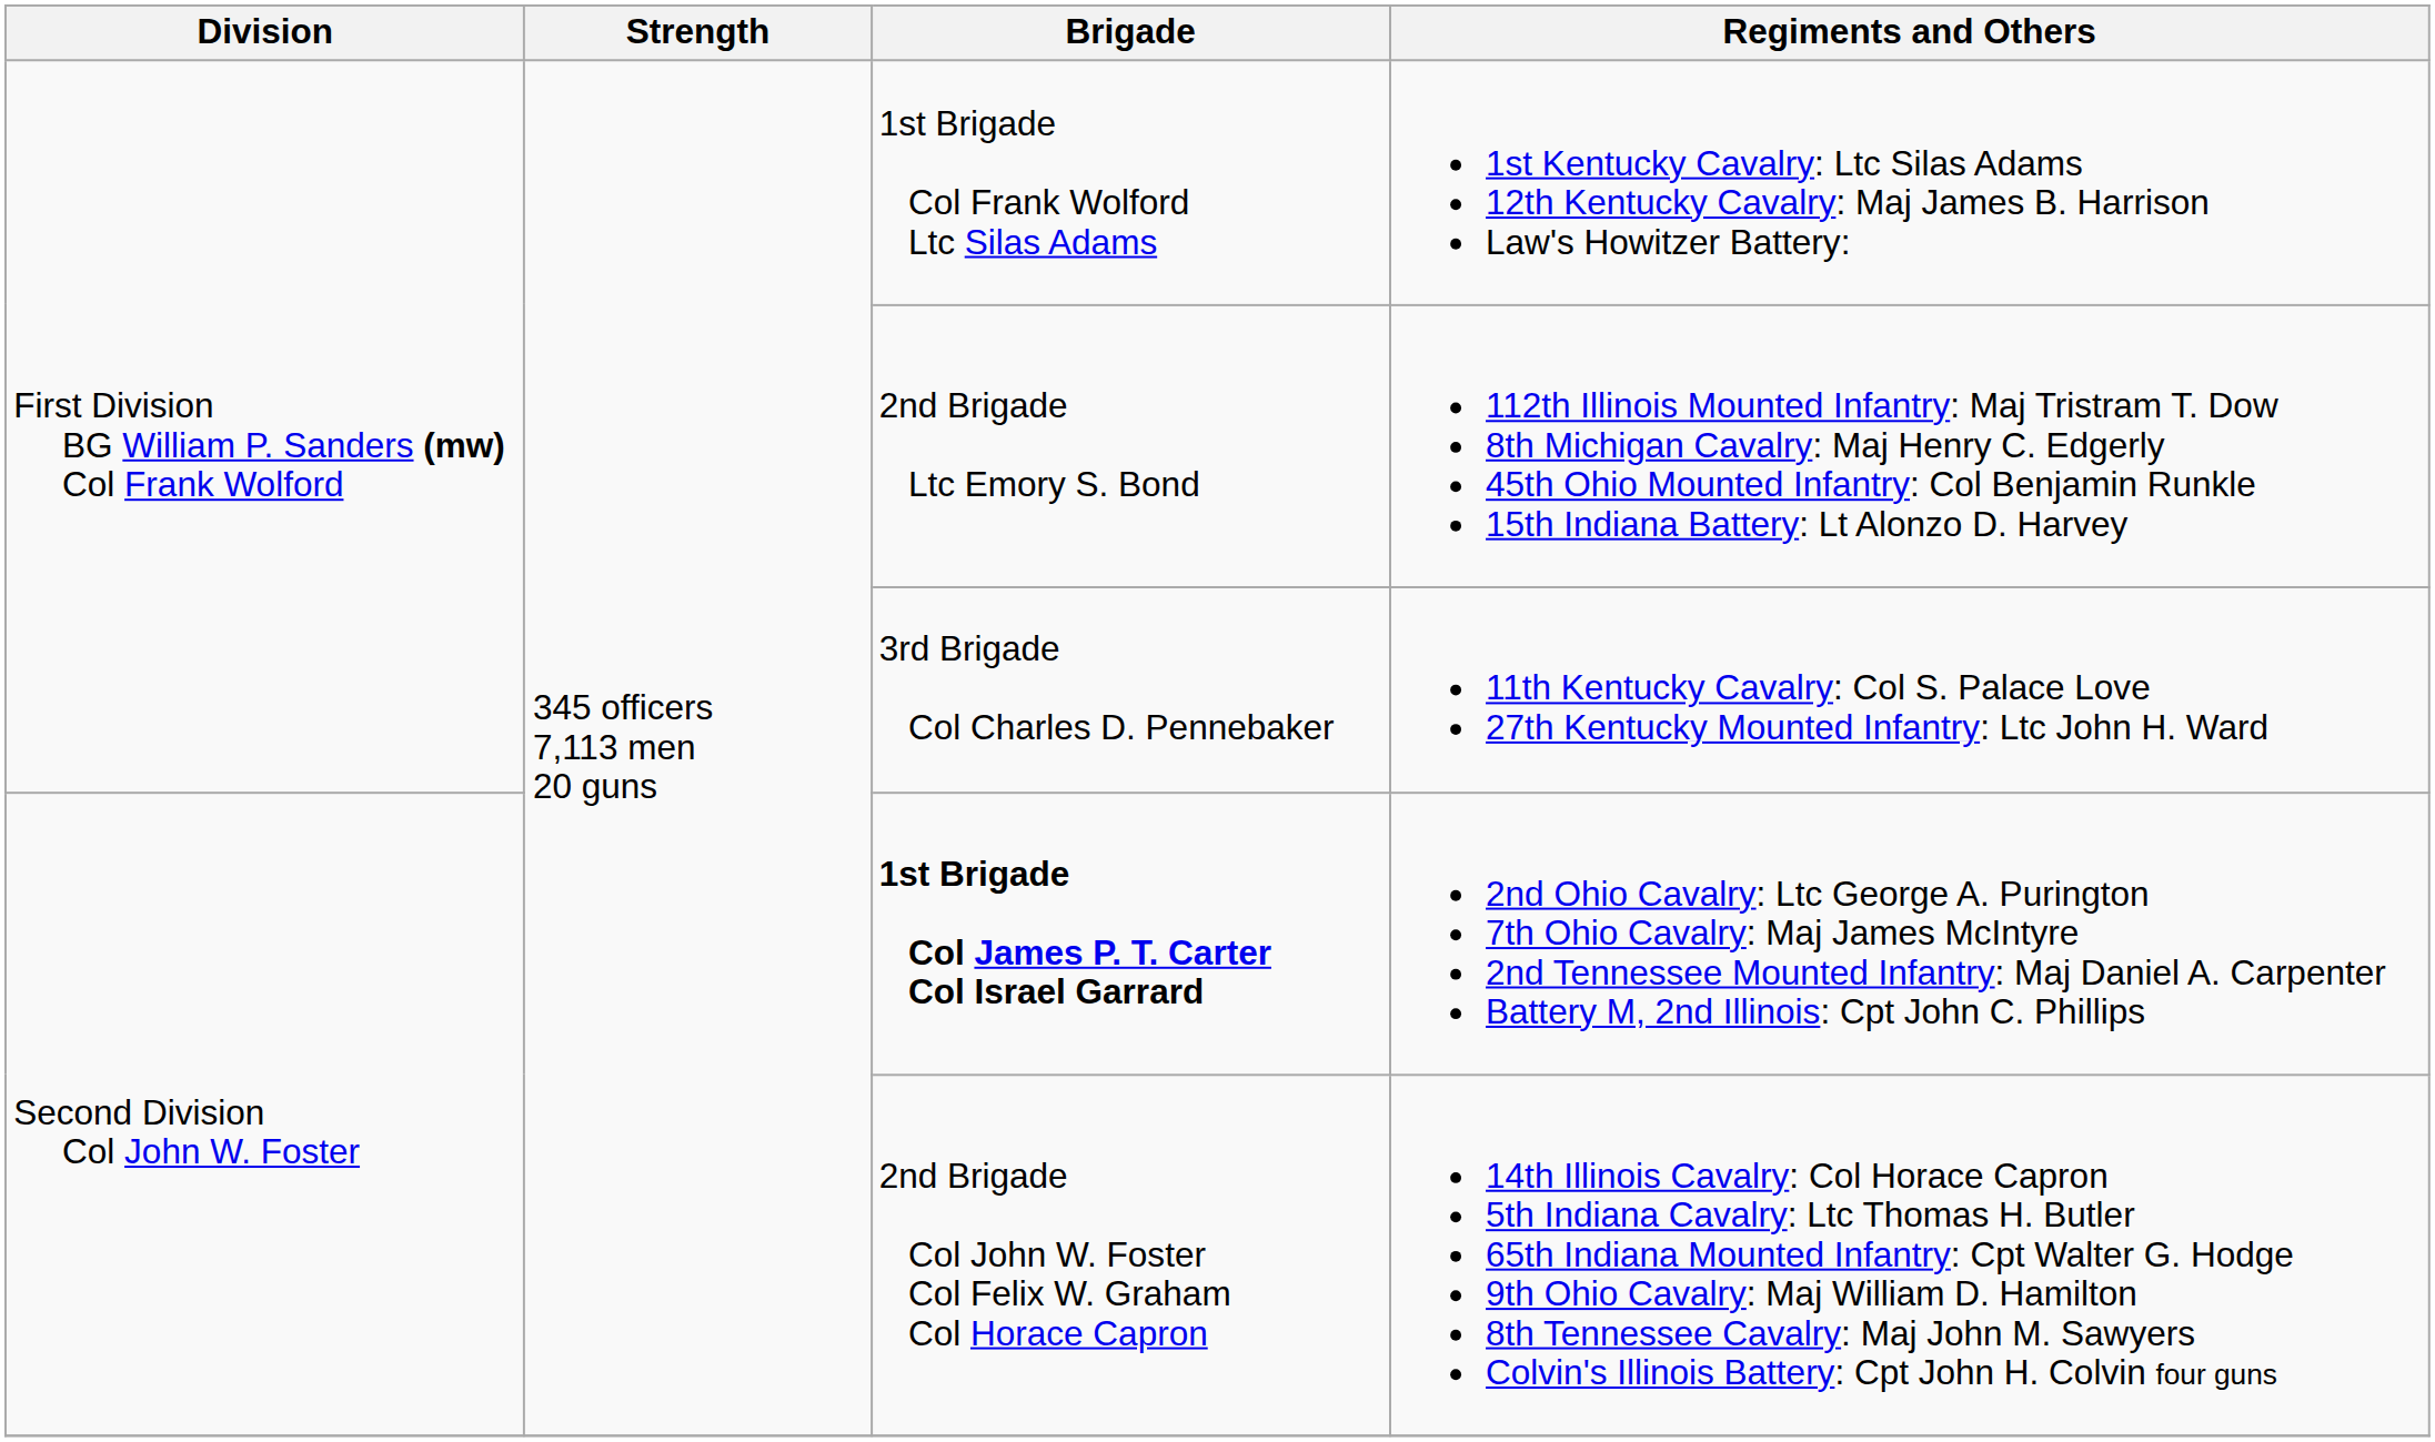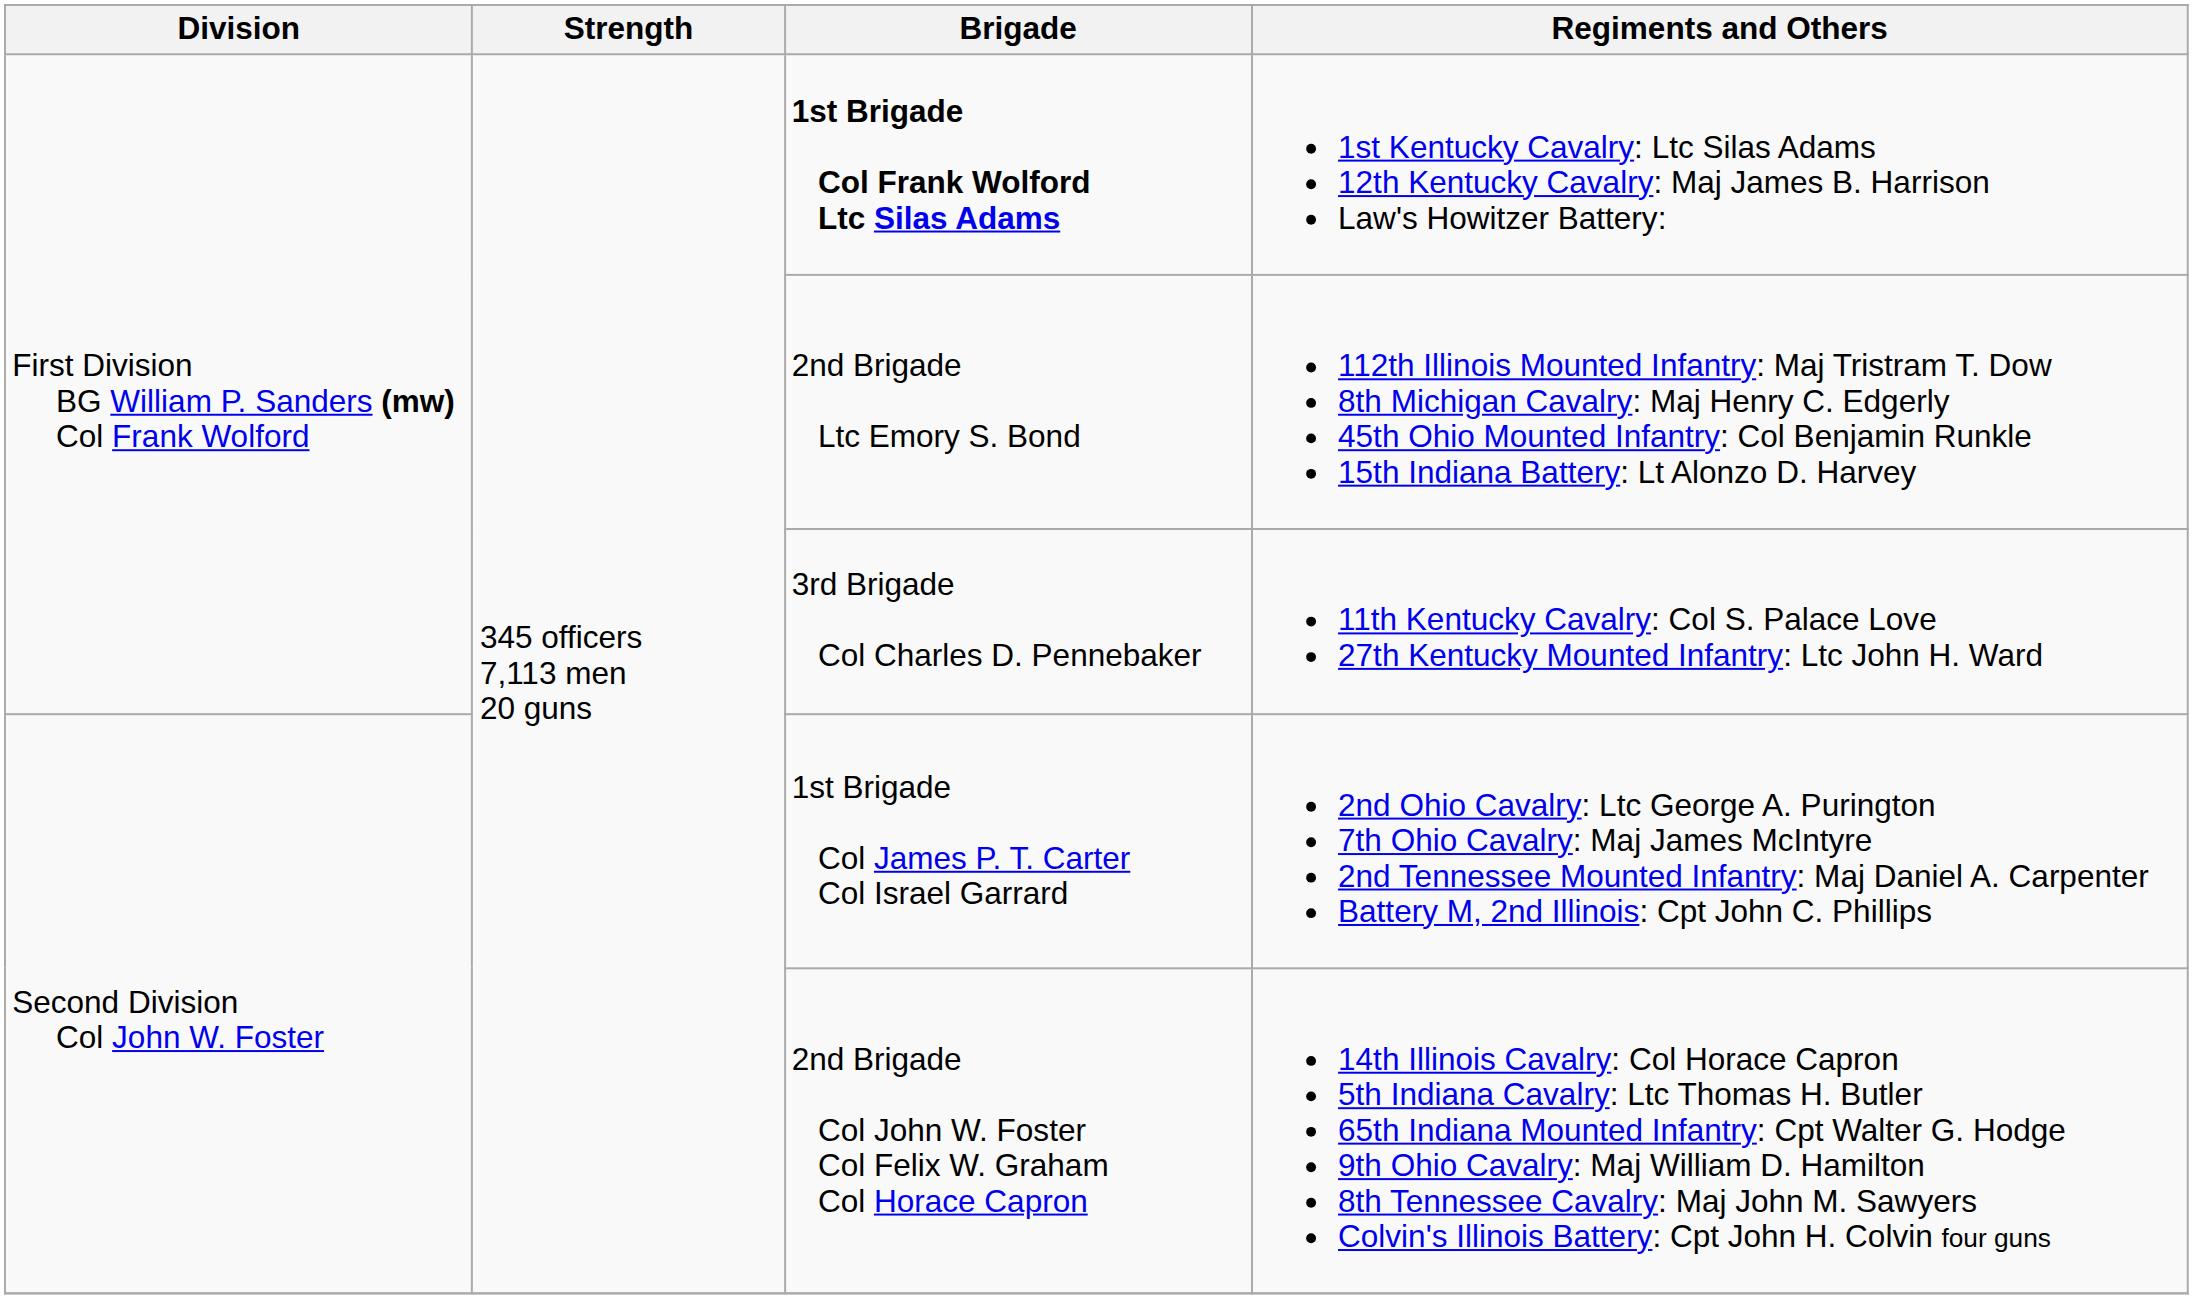1st Brigade Col Frank Wolford Ltc Silas Adams | Brigade: normal -> bold
1st Brigade Col James P. T. Carter Col Israel Garrard | Brigade: bold -> normal
